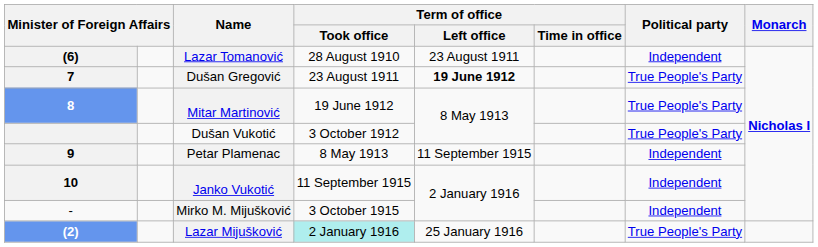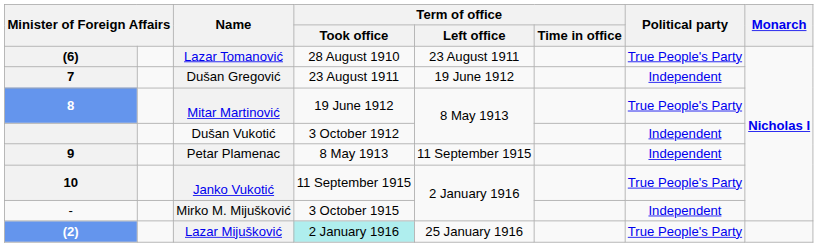Lazar Tomanović | Political party: Independent -> True People's Party
Dušan Gregović | Term of office / Left office: bold -> normal
Dušan Gregović | Political party: True People's Party -> Independent
Dušan Vukotić | Political party: True People's Party -> Independent
Janko Vukotić | Political party: Independent -> True People's Party
